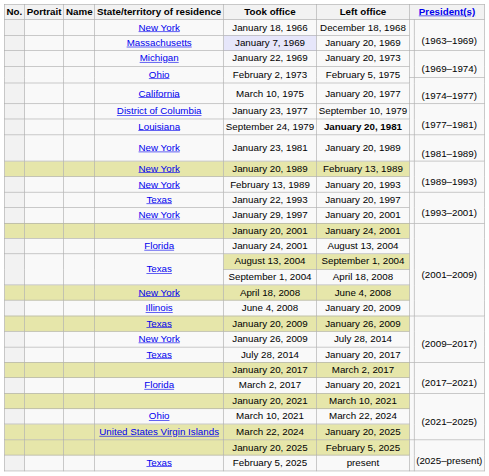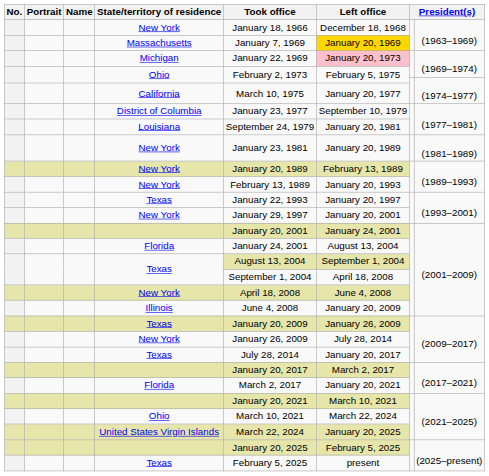Massachusetts | Took office: lavender background -> no background
Massachusetts | Left office: no background -> gold background
Michigan | Left office: no background -> pink background
Louisiana | Left office: bold -> normal
